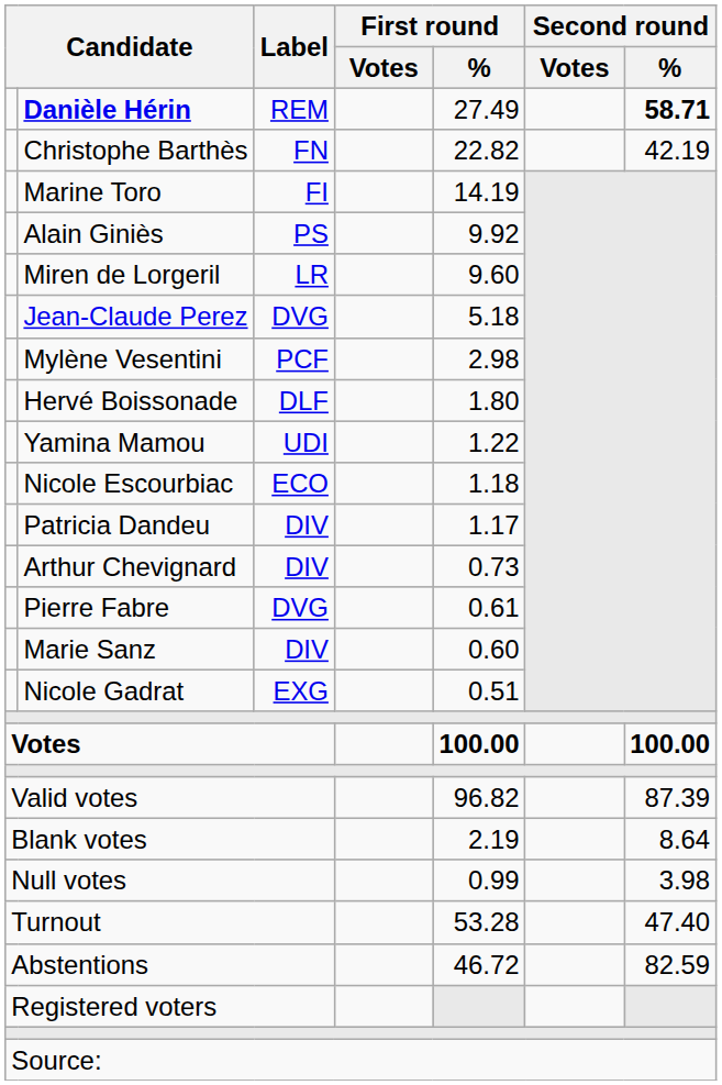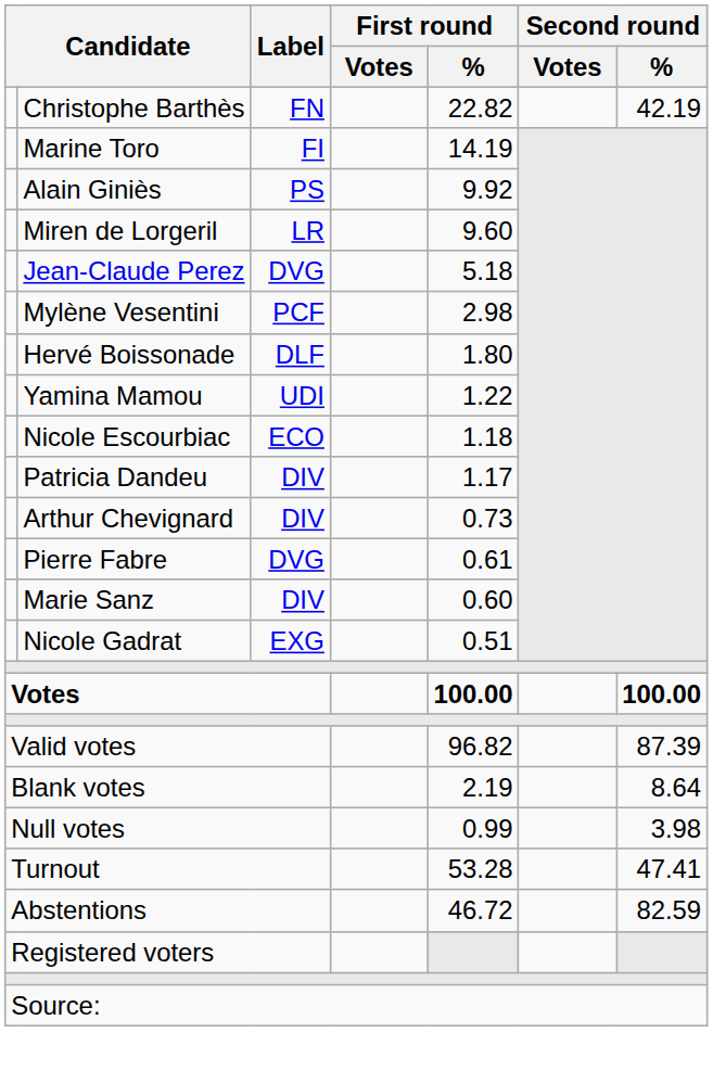- row: Danièle Hérin | REM | 27.49 | 58.71
Turnout | Second round / %: 47.40 -> 47.41
